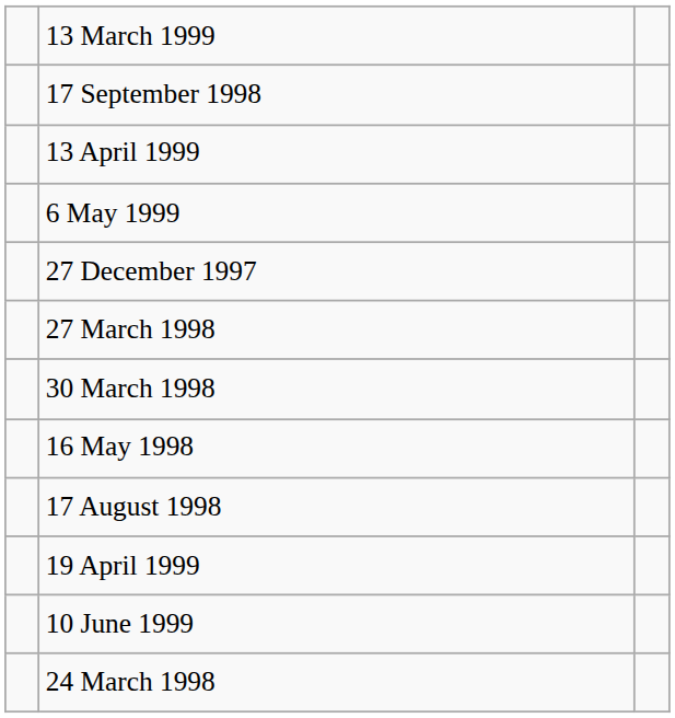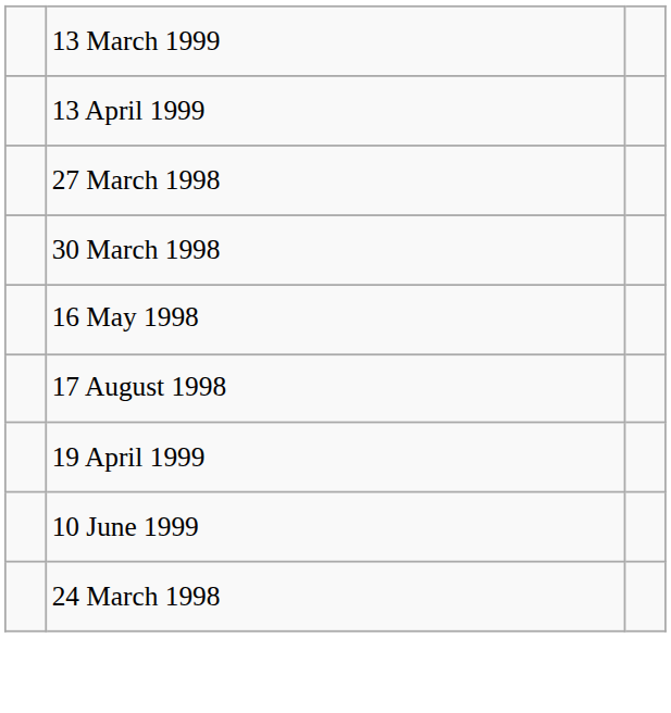- row: 17 September 1998
- row: 6 May 1999
- row: 27 December 1997
